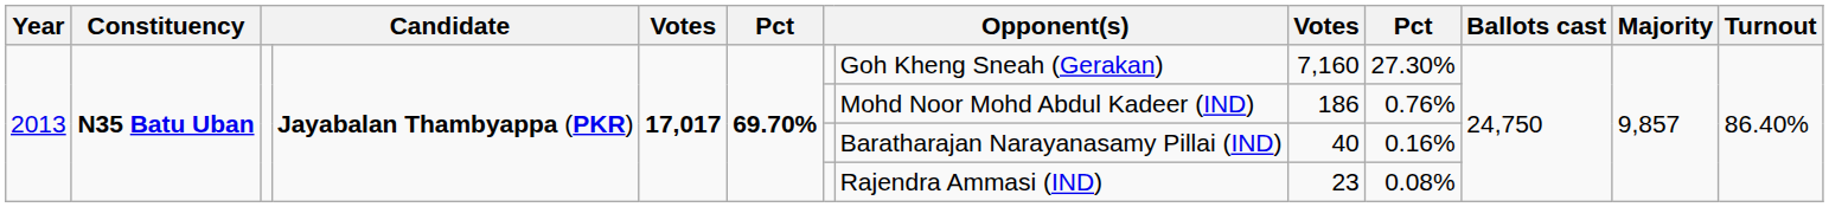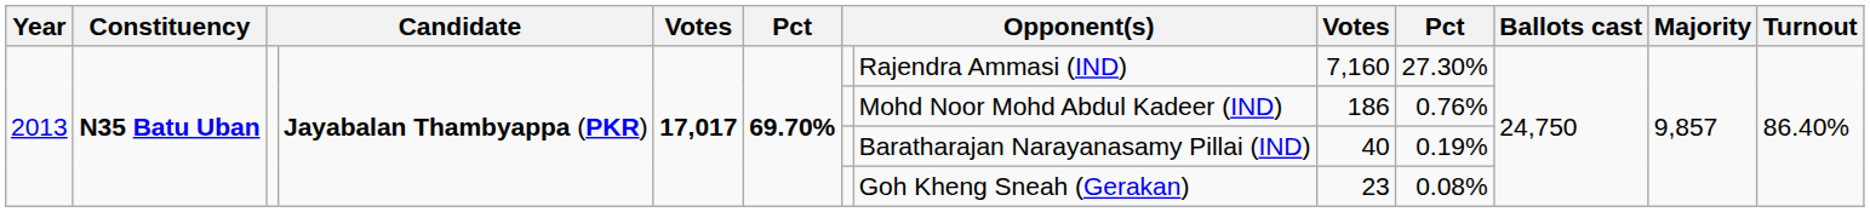row 2 | column 8: Goh Kheng Sneah (Gerakan) -> Rajendra Ammasi (IND)
row 4 | column 10: 0.16% -> 0.19%
row 5 | column 8: Rajendra Ammasi (IND) -> Goh Kheng Sneah (Gerakan)
